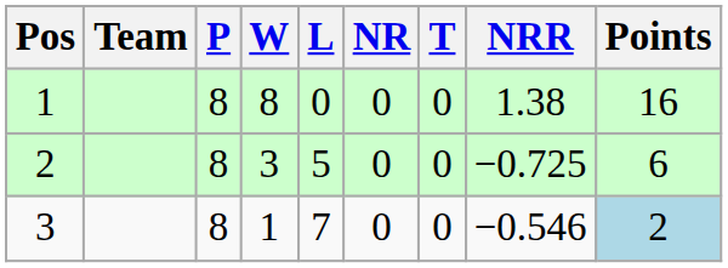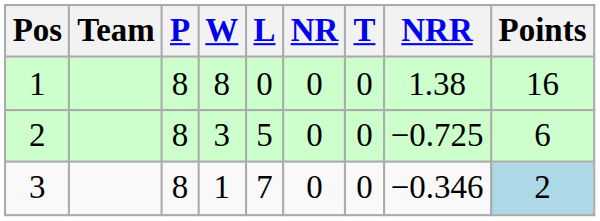row 4 | NRR: −0.546 -> −0.346
